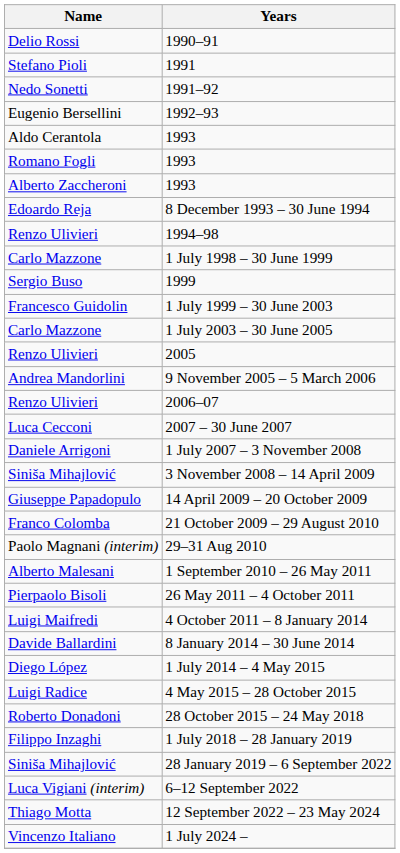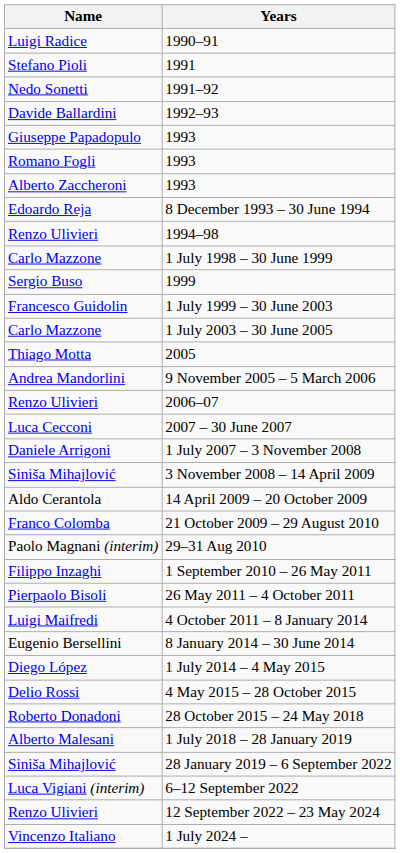row 2 | Name: Delio Rossi -> Luigi Radice
row 5 | Name: Eugenio Bersellini -> Davide Ballardini
row 6 | Name: Aldo Cerantola -> Giuseppe Papadopulo
row 15 | Name: Renzo Ulivieri -> Thiago Motta
row 21 | Name: Giuseppe Papadopulo -> Aldo Cerantola
row 24 | Name: Alberto Malesani -> Filippo Inzaghi
row 27 | Name: Davide Ballardini -> Eugenio Bersellini
row 29 | Name: Luigi Radice -> Delio Rossi
row 31 | Name: Filippo Inzaghi -> Alberto Malesani
row 34 | Name: Thiago Motta -> Renzo Ulivieri
